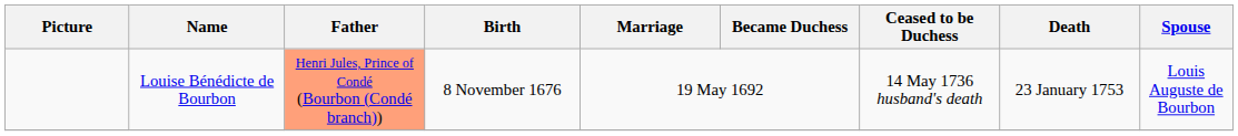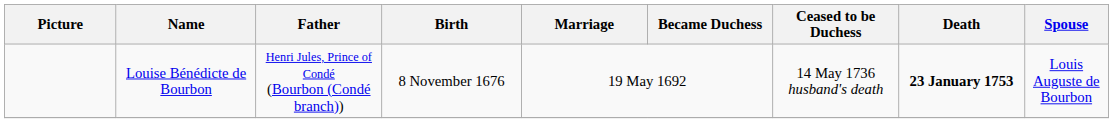Louise Bénédicte de Bourbon | Father: lightsalmon background -> no background
Louise Bénédicte de Bourbon | Death: normal -> bold
